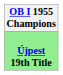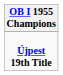row 2 | column 1: lightgreen background -> no background
